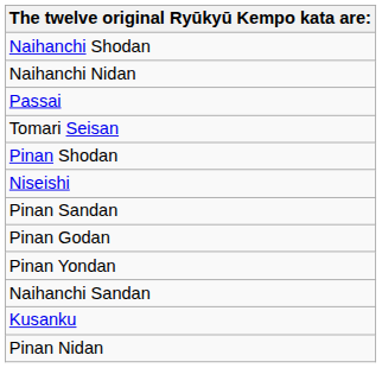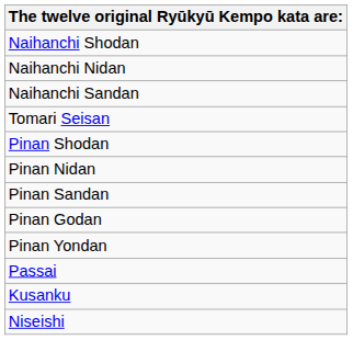row 4 | column 1: Passai -> Naihanchi Sandan
row 7 | column 1: Niseishi -> Pinan Nidan
row 11 | column 1: Naihanchi Sandan -> Passai
row 13 | column 1: Pinan Nidan -> Niseishi
